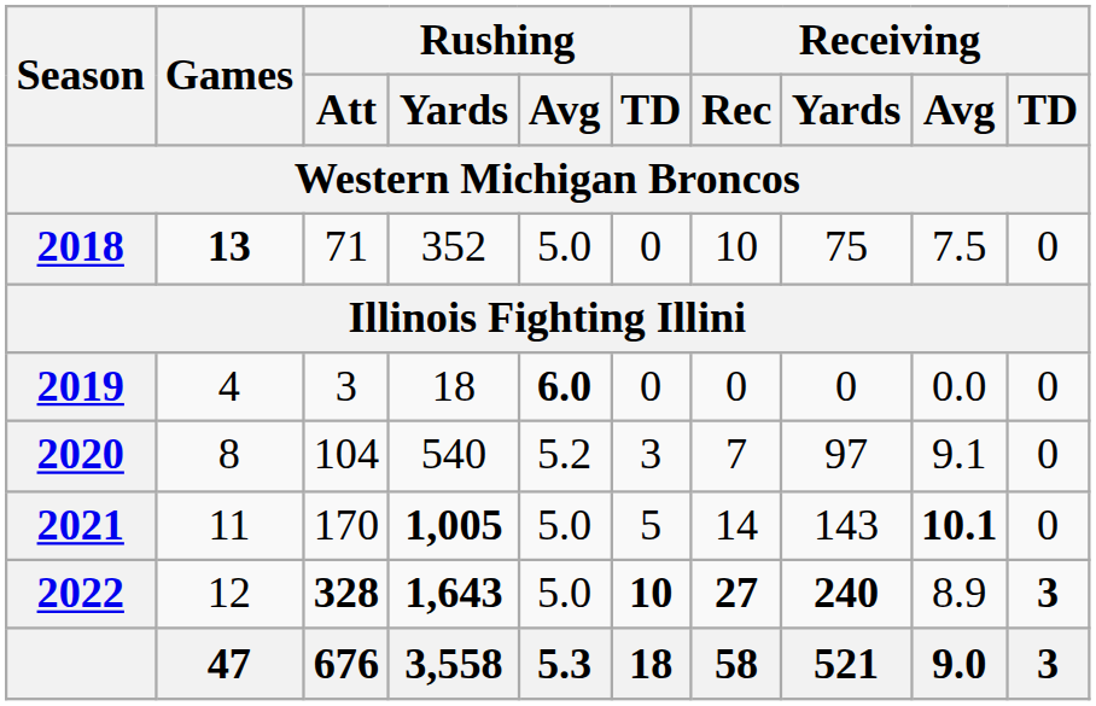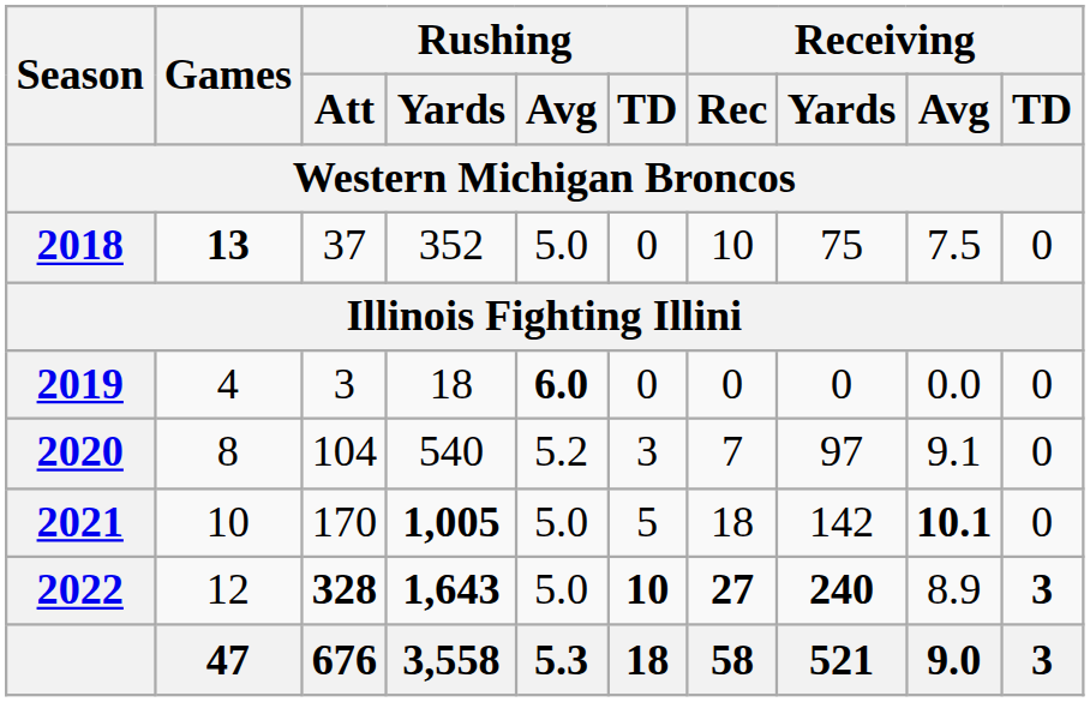2018 | Rushing / Att: 71 -> 37
2021 | Games: 11 -> 10
2021 | Receiving / Rec: 14 -> 18
2021 | Receiving / Yards: 143 -> 142
